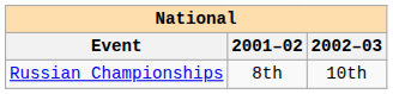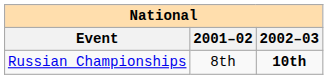Russian Championships | 2002–03: normal -> bold
